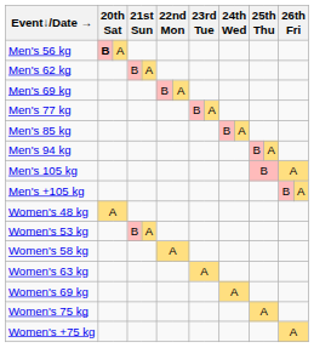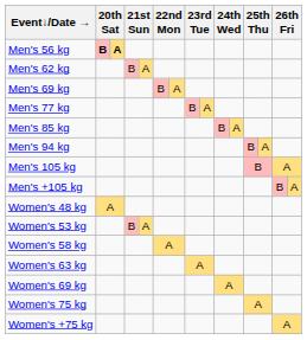Men's 56 kg | column 3: normal -> bold
